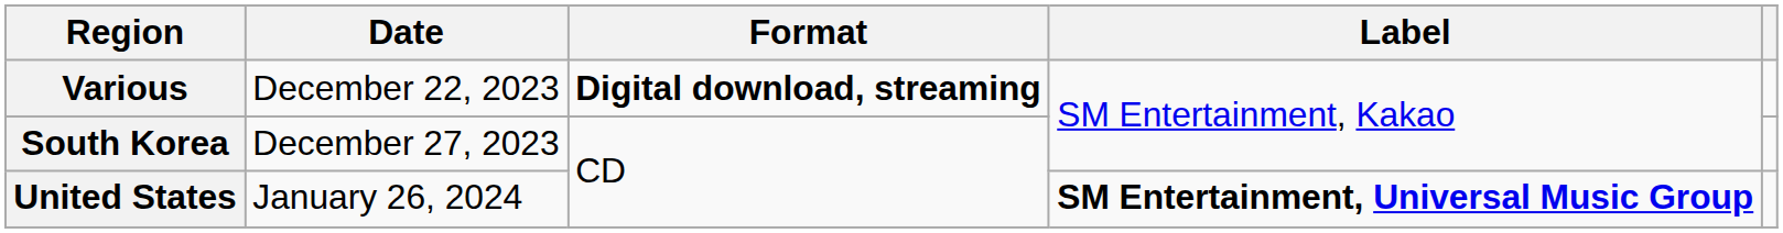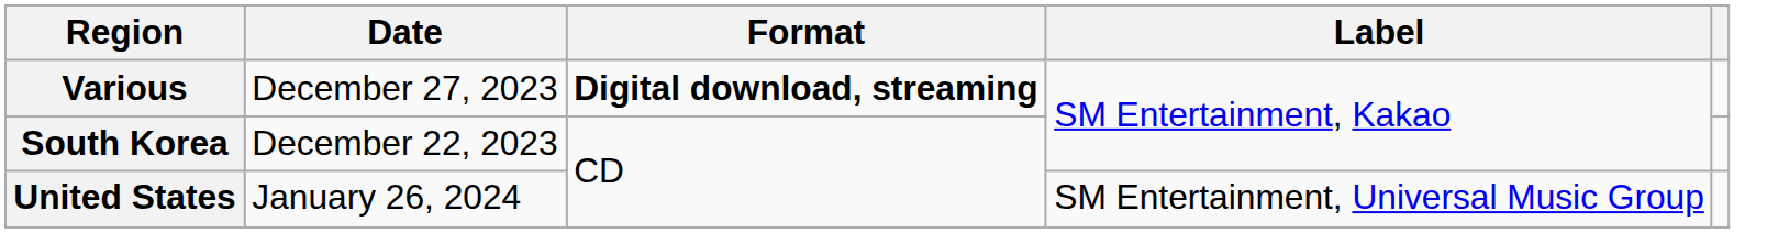Various | Date: December 22, 2023 -> December 27, 2023
South Korea | Date: December 27, 2023 -> December 22, 2023
United States | Label: bold -> normal
